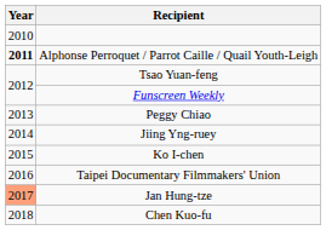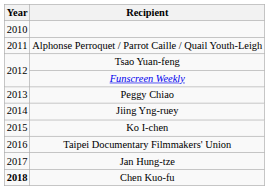Alphonse Perroquet / Parrot Caille / Quail Youth-Leigh | Year: bold -> normal
Jan Hung-tze | Year: lightsalmon background -> no background
Chen Kuo-fu | Year: normal -> bold
